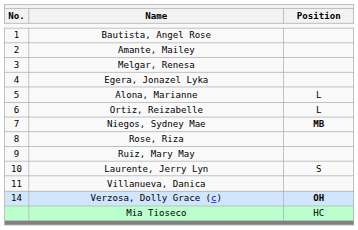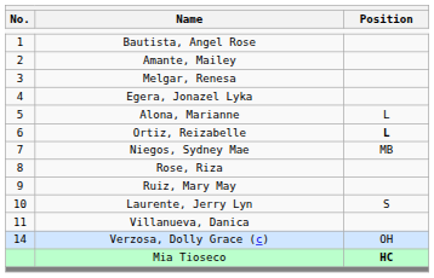Ortiz, Reizabelle | Position: normal -> bold
Niegos, Sydney Mae | Position: bold -> normal
Verzosa, Dolly Grace (c) | Position: bold -> normal
Mia Tioseco | Position: normal -> bold
